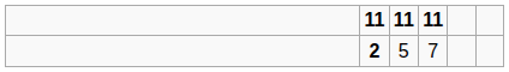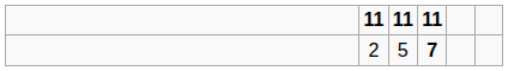row 2 | column 2: bold -> normal
row 2 | column 4: normal -> bold
